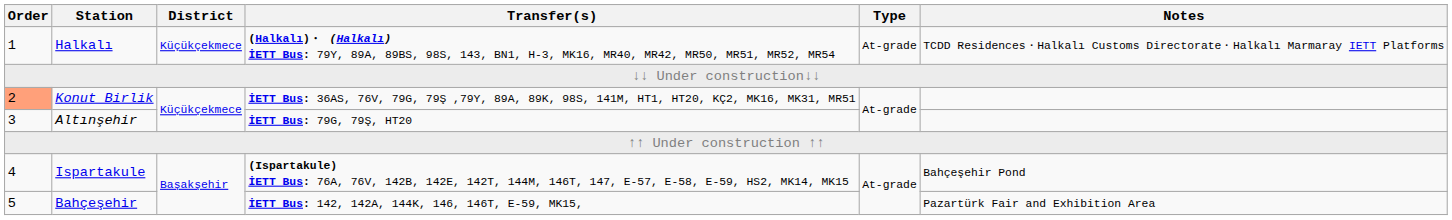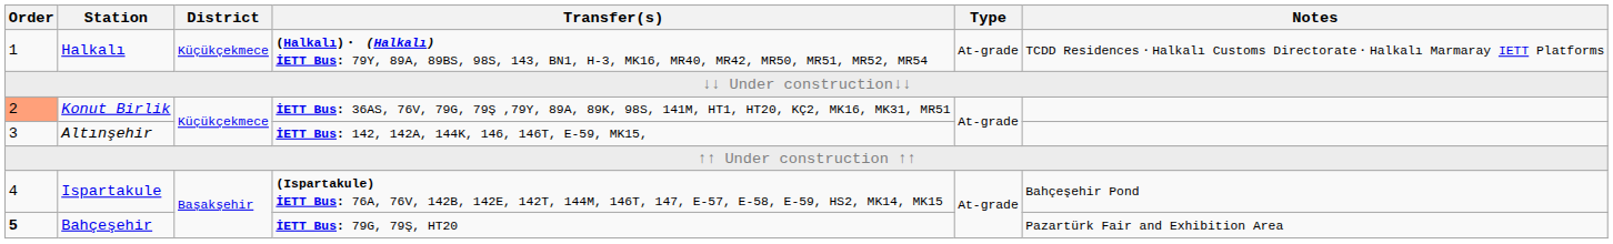Altınşehir | Transfer(s): İETT Bus: 79G, 79Ş, HT20 -> İETT Bus: 142, 142A, 144K, 146, 146T, E-59, MK15,
Bahçeşehir | Order: normal -> bold
Bahçeşehir | Transfer(s): İETT Bus: 142, 142A, 144K, 146, 146T, E-59, MK15, -> İETT Bus: 79G, 79Ş, HT20
